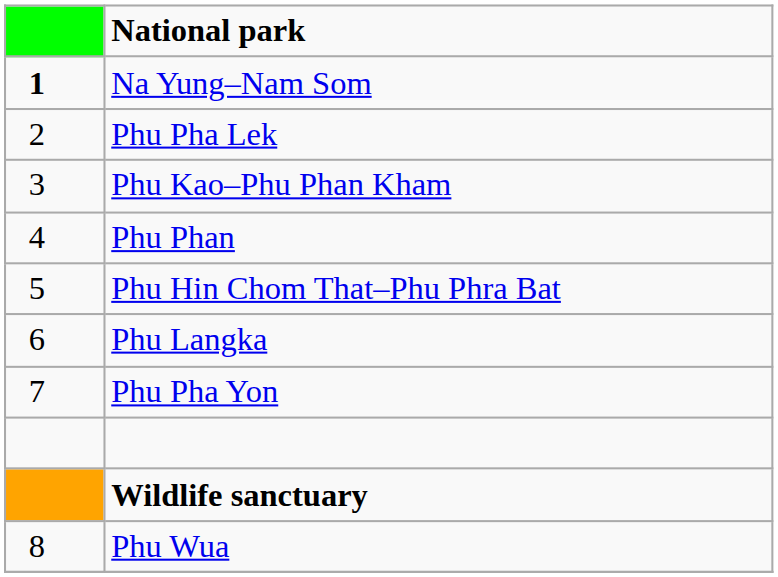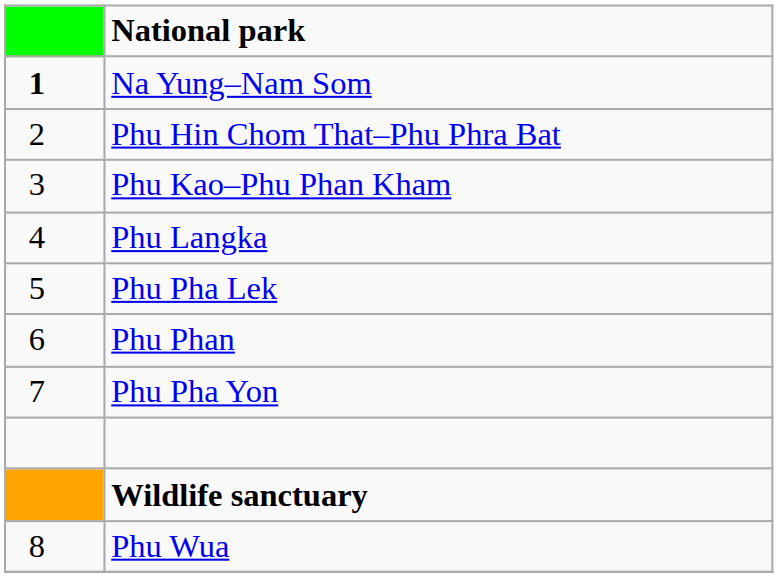row 3 | National park: Phu Pha Lek -> Phu Hin Chom That–Phu Phra Bat
row 5 | National park: Phu Phan -> Phu Langka
row 6 | National park: Phu Hin Chom That–Phu Phra Bat -> Phu Pha Lek
row 7 | National park: Phu Langka -> Phu Phan
